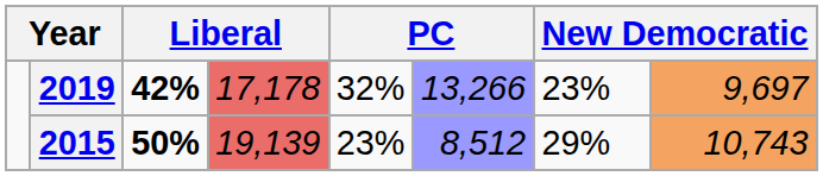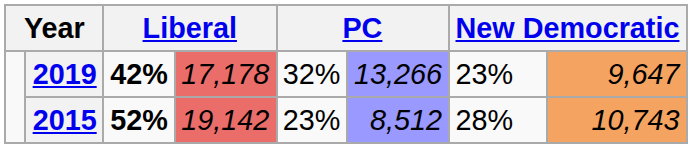2019 | column 8: 9,697 -> 9,647
2015 | column 3: 50% -> 52%
2015 | column 4: 19,139 -> 19,142
2015 | column 7: 29% -> 28%
